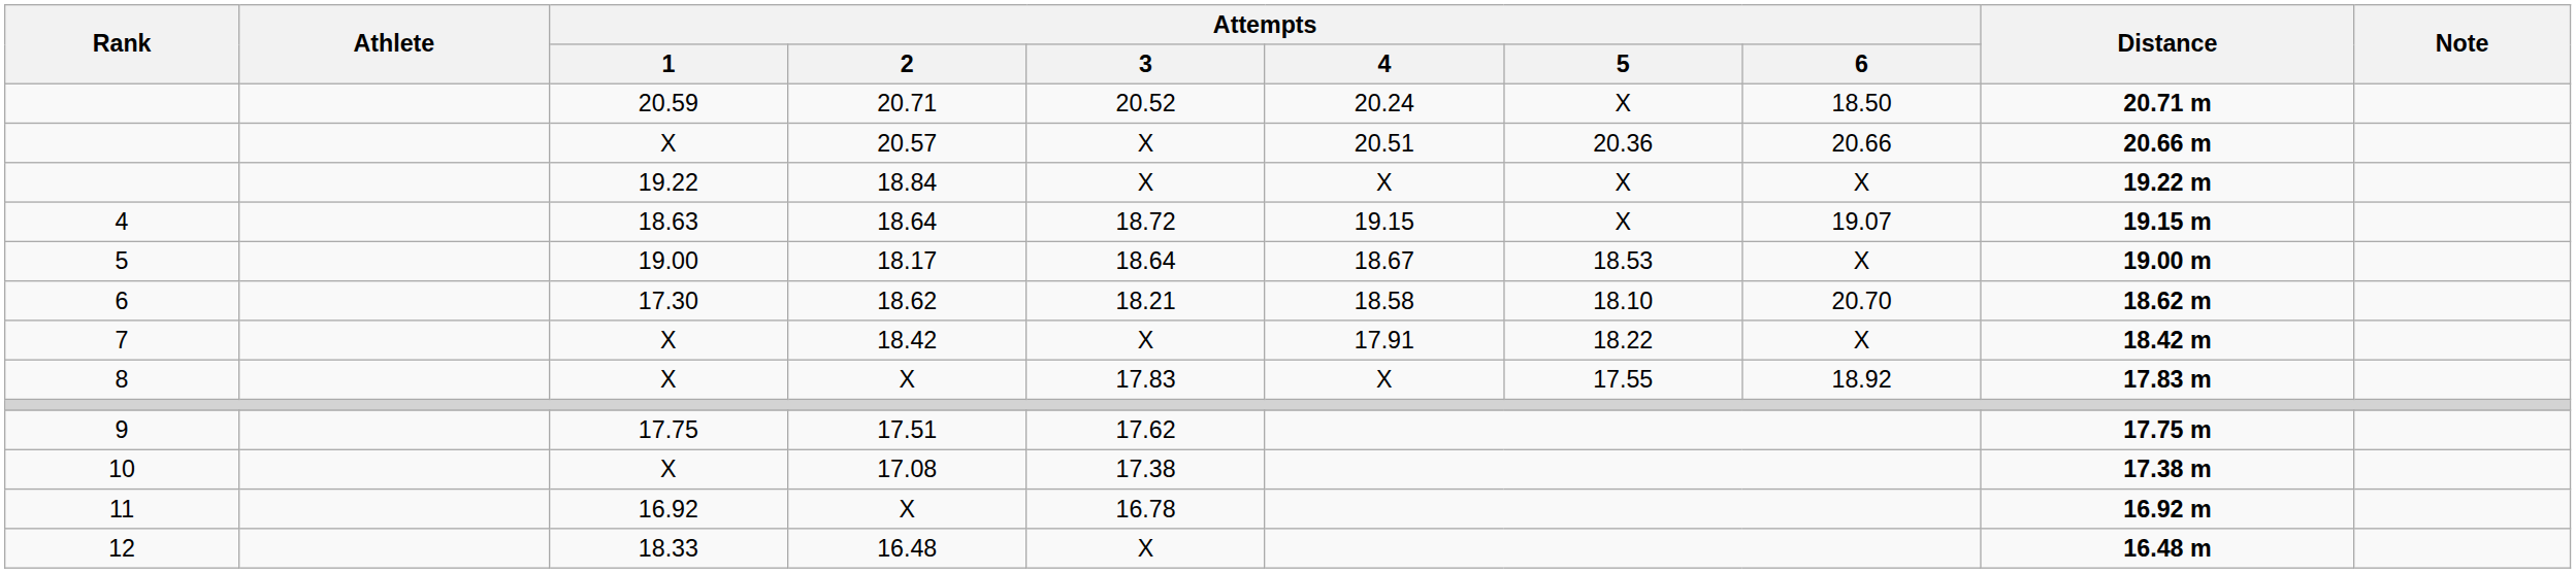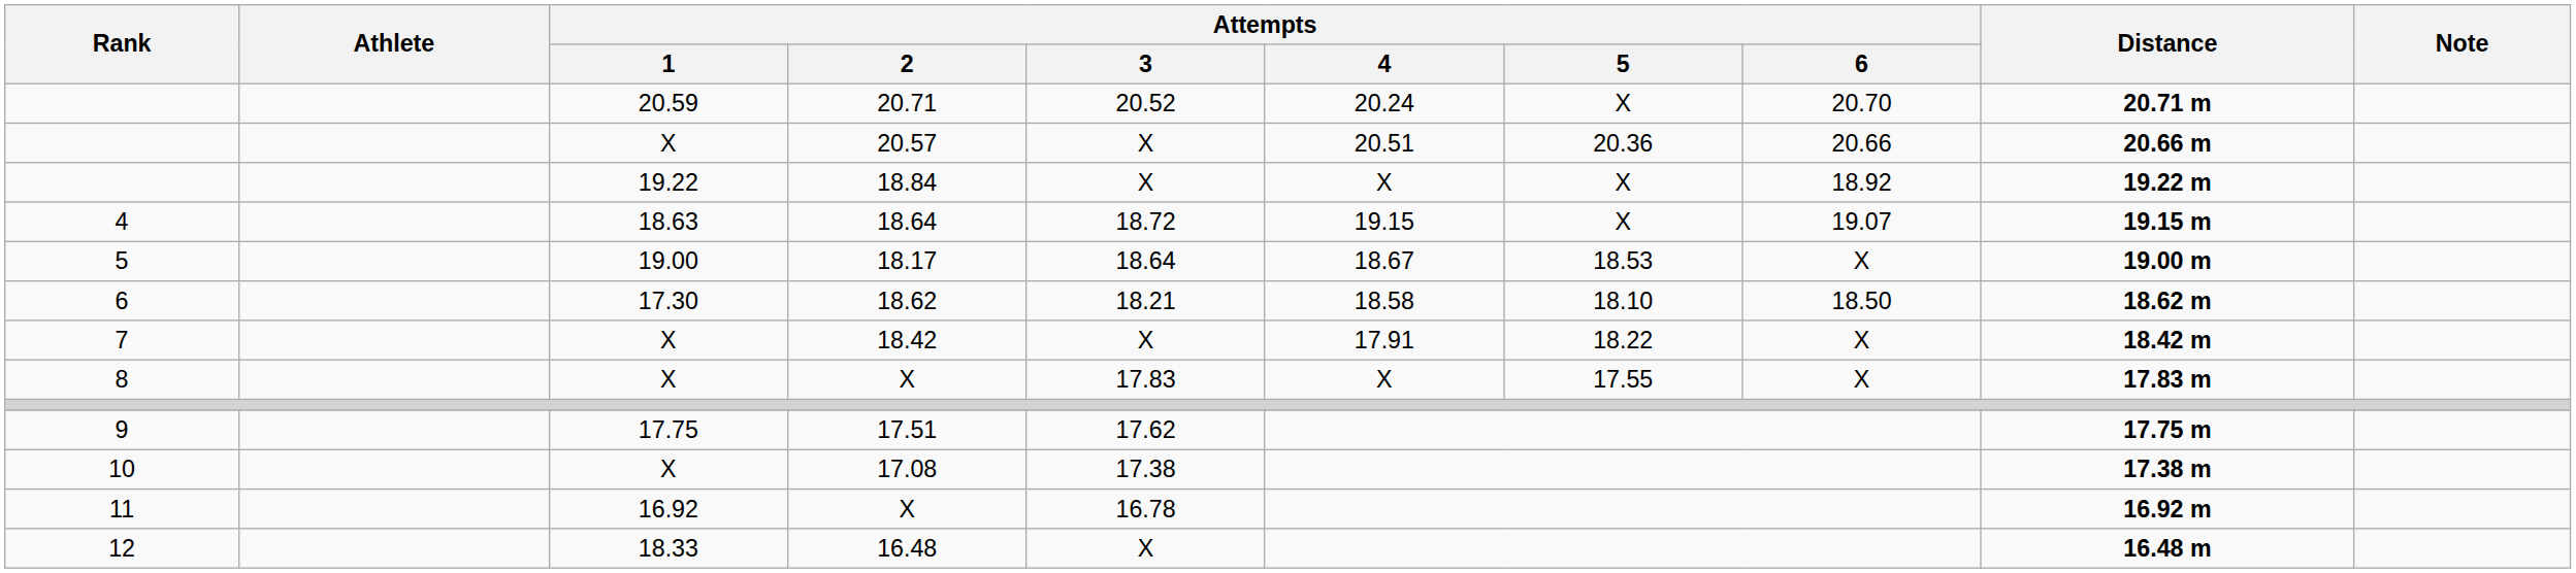20.71 | Attempts / 6: 18.50 -> 20.70
18.84 | Attempts / 6: X -> 18.92
18.62 | Attempts / 6: 20.70 -> 18.50
8 / X | Attempts / 6: 18.92 -> X
